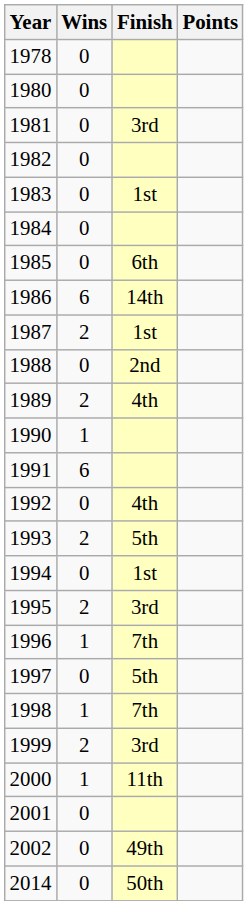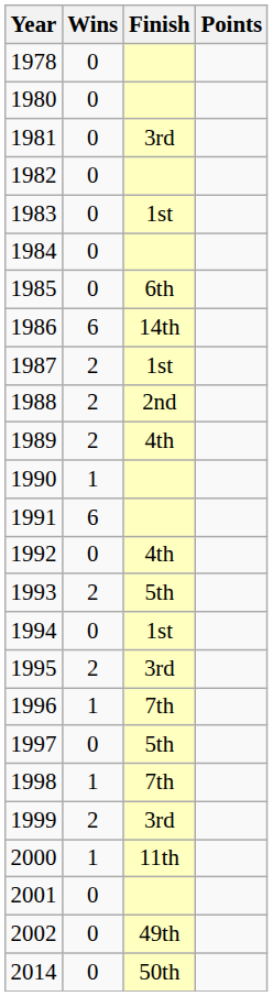1988 | Wins: 0 -> 2
